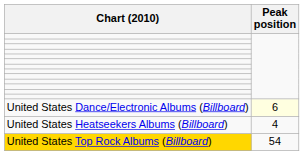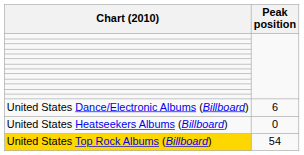row 15 | Peak position: lightyellow background -> no background
row 16 | Peak position: 4 -> 0
